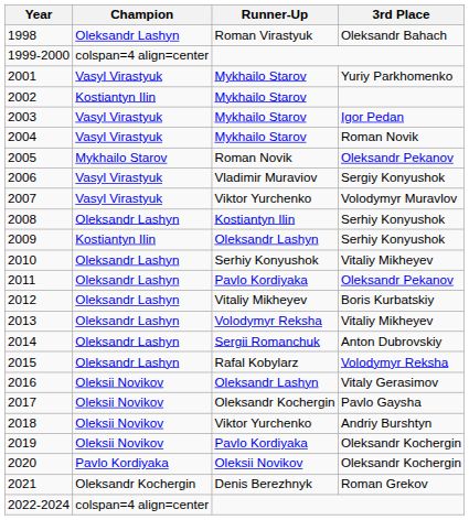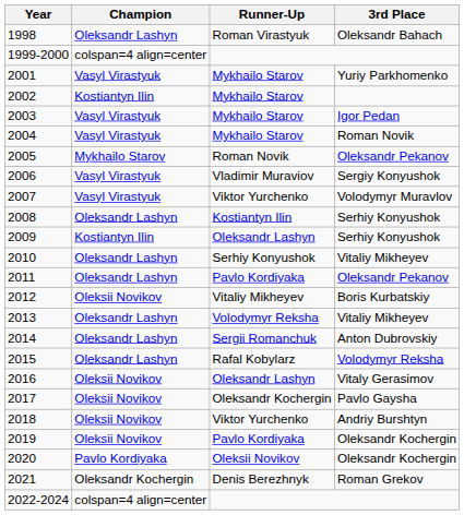2012 | Champion: Oleksandr Lashyn -> Oleksii Novikov
